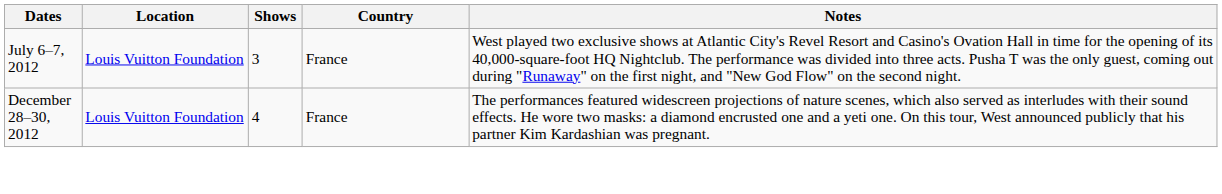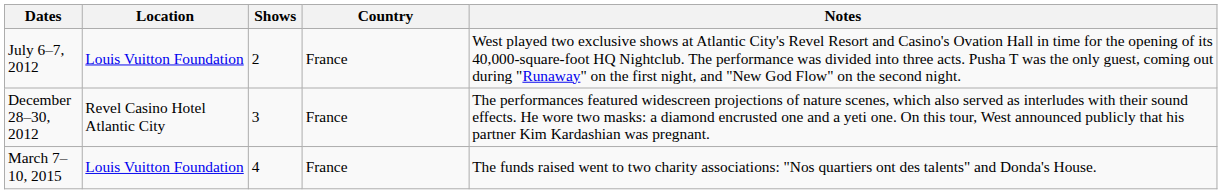July 6–7, 2012 | Shows: 3 -> 2
December 28–30, 2012 | Location: Louis Vuitton Foundation -> Revel Casino Hotel Atlantic City
December 28–30, 2012 | Shows: 4 -> 3
+ row: March 7–10, 2015 | Louis Vuitton Foundation | 4 | France | The funds raised went to two charity associations: "Nos quartiers ont des talents" and Donda's House.
